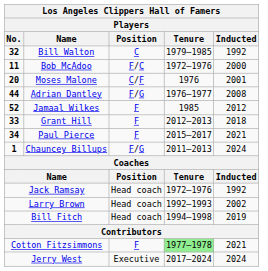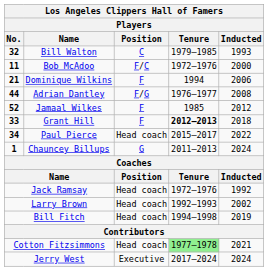Bill Walton | Inducted: 1992 -> 1993
- row: 20 | Moses Malone | C/F | 1976 | 2001
+ row: 21 | Dominique Wilkins | F | 1994 | 2006
Grant Hill | Tenure: normal -> bold
Paul Pierce | Position: F -> Head coach
Paul Pierce | Inducted: 2021 -> 2022
Chauncey Billups | Position: F/G -> G
Cotton Fitzsimmons | Position: F -> Head coach
